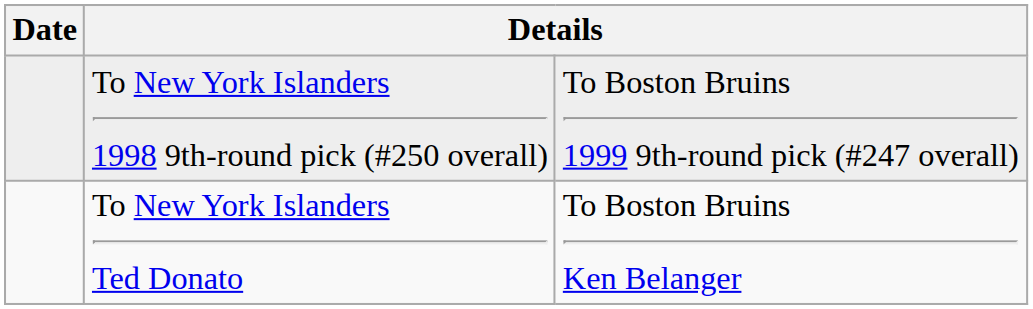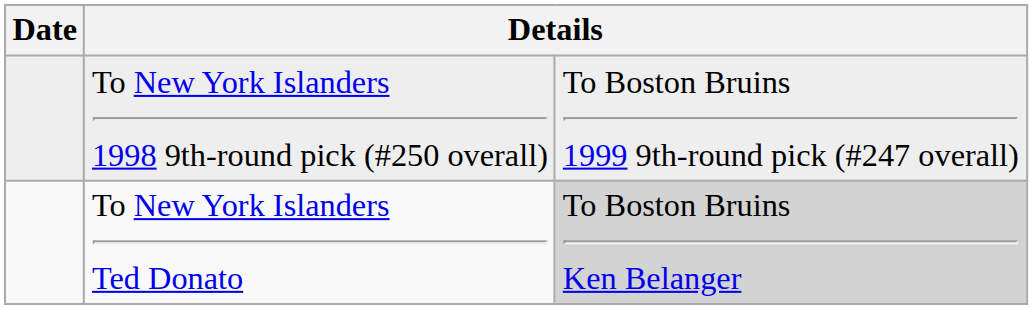To New York Islanders Ted Donato | column 3: no background -> lightgrey background
